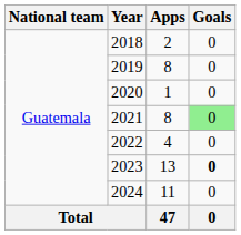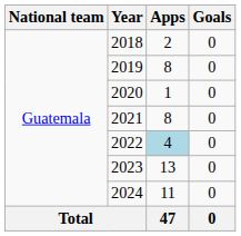2021 | Goals: lightgreen background -> no background
2022 | Apps: no background -> lightblue background
2023 | Goals: bold -> normal
